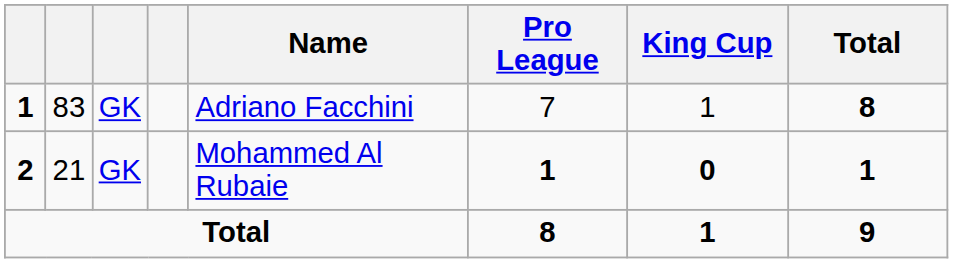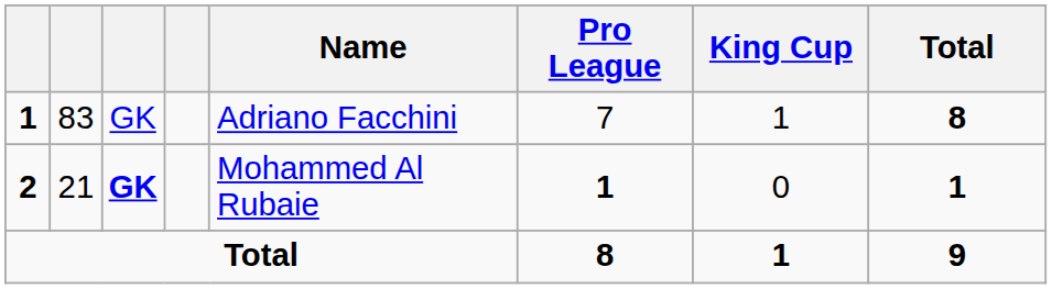2 | column 3: normal -> bold
2 | King Cup: bold -> normal
